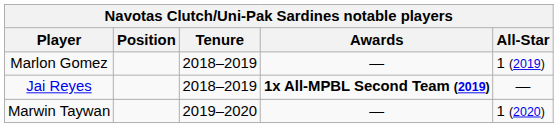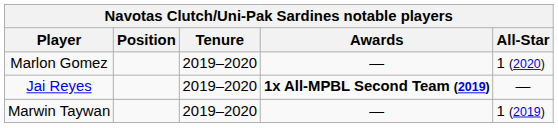Marlon Gomez | Tenure: 2018–2019 -> 2019–2020
Marlon Gomez | All-Star: 1 (2019) -> 1 (2020)
Jai Reyes | Tenure: 2018–2019 -> 2019–2020
Marwin Taywan | All-Star: 1 (2020) -> 1 (2019)
